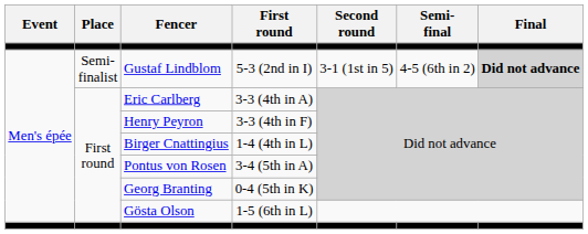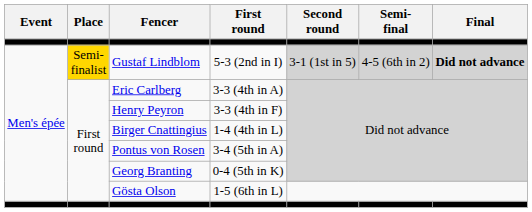Gustaf Lindblom | Place: no background -> gold background
Gustaf Lindblom | Second round: no background -> lightgrey background
Gustaf Lindblom | Semi- final: no background -> lightgrey background
